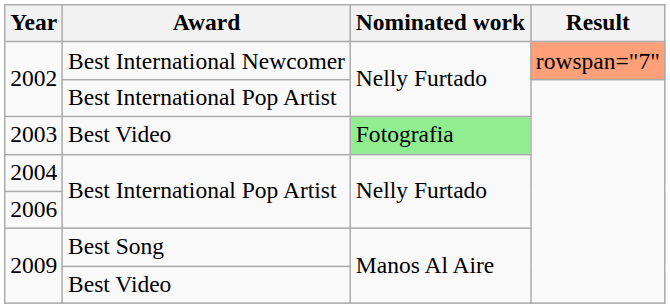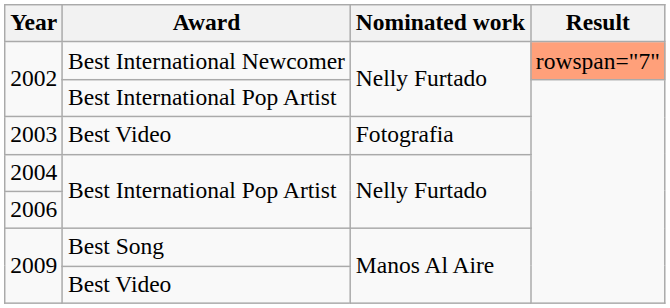2003 | Nominated work: lightgreen background -> no background
